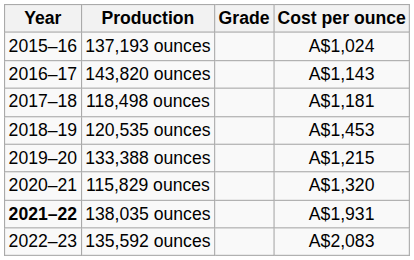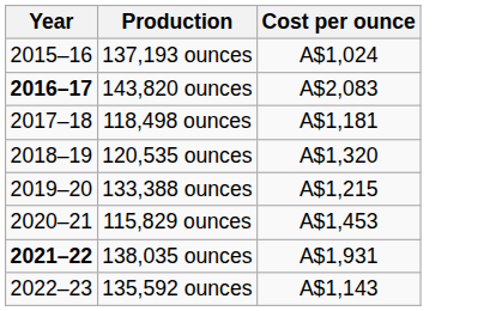- column: Grade
143,820 ounces | Year: normal -> bold
143,820 ounces | Cost per ounce: A$1,143 -> A$2,083
120,535 ounces | Cost per ounce: A$1,453 -> A$1,320
115,829 ounces | Cost per ounce: A$1,320 -> A$1,453
135,592 ounces | Cost per ounce: A$2,083 -> A$1,143
